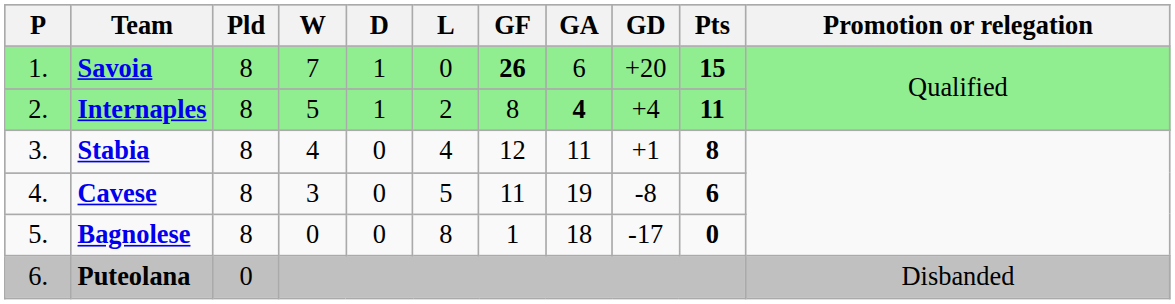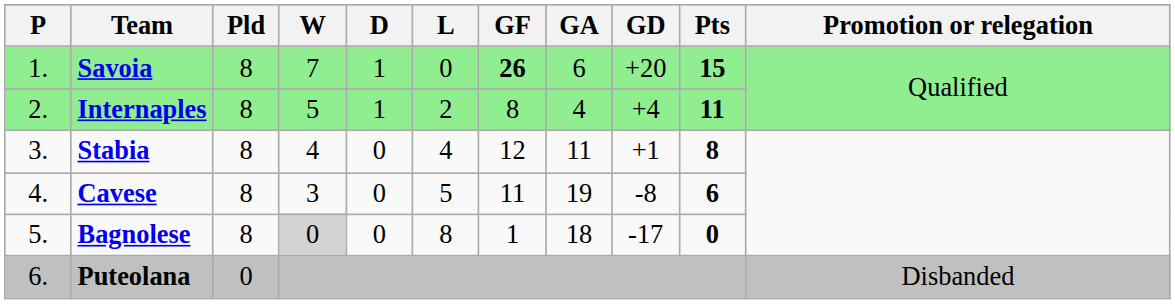Internaples | GA: bold -> normal
Bagnolese | W: no background -> lightgrey background
